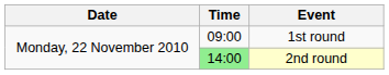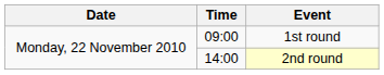2nd round | Time: lightgreen background -> no background
